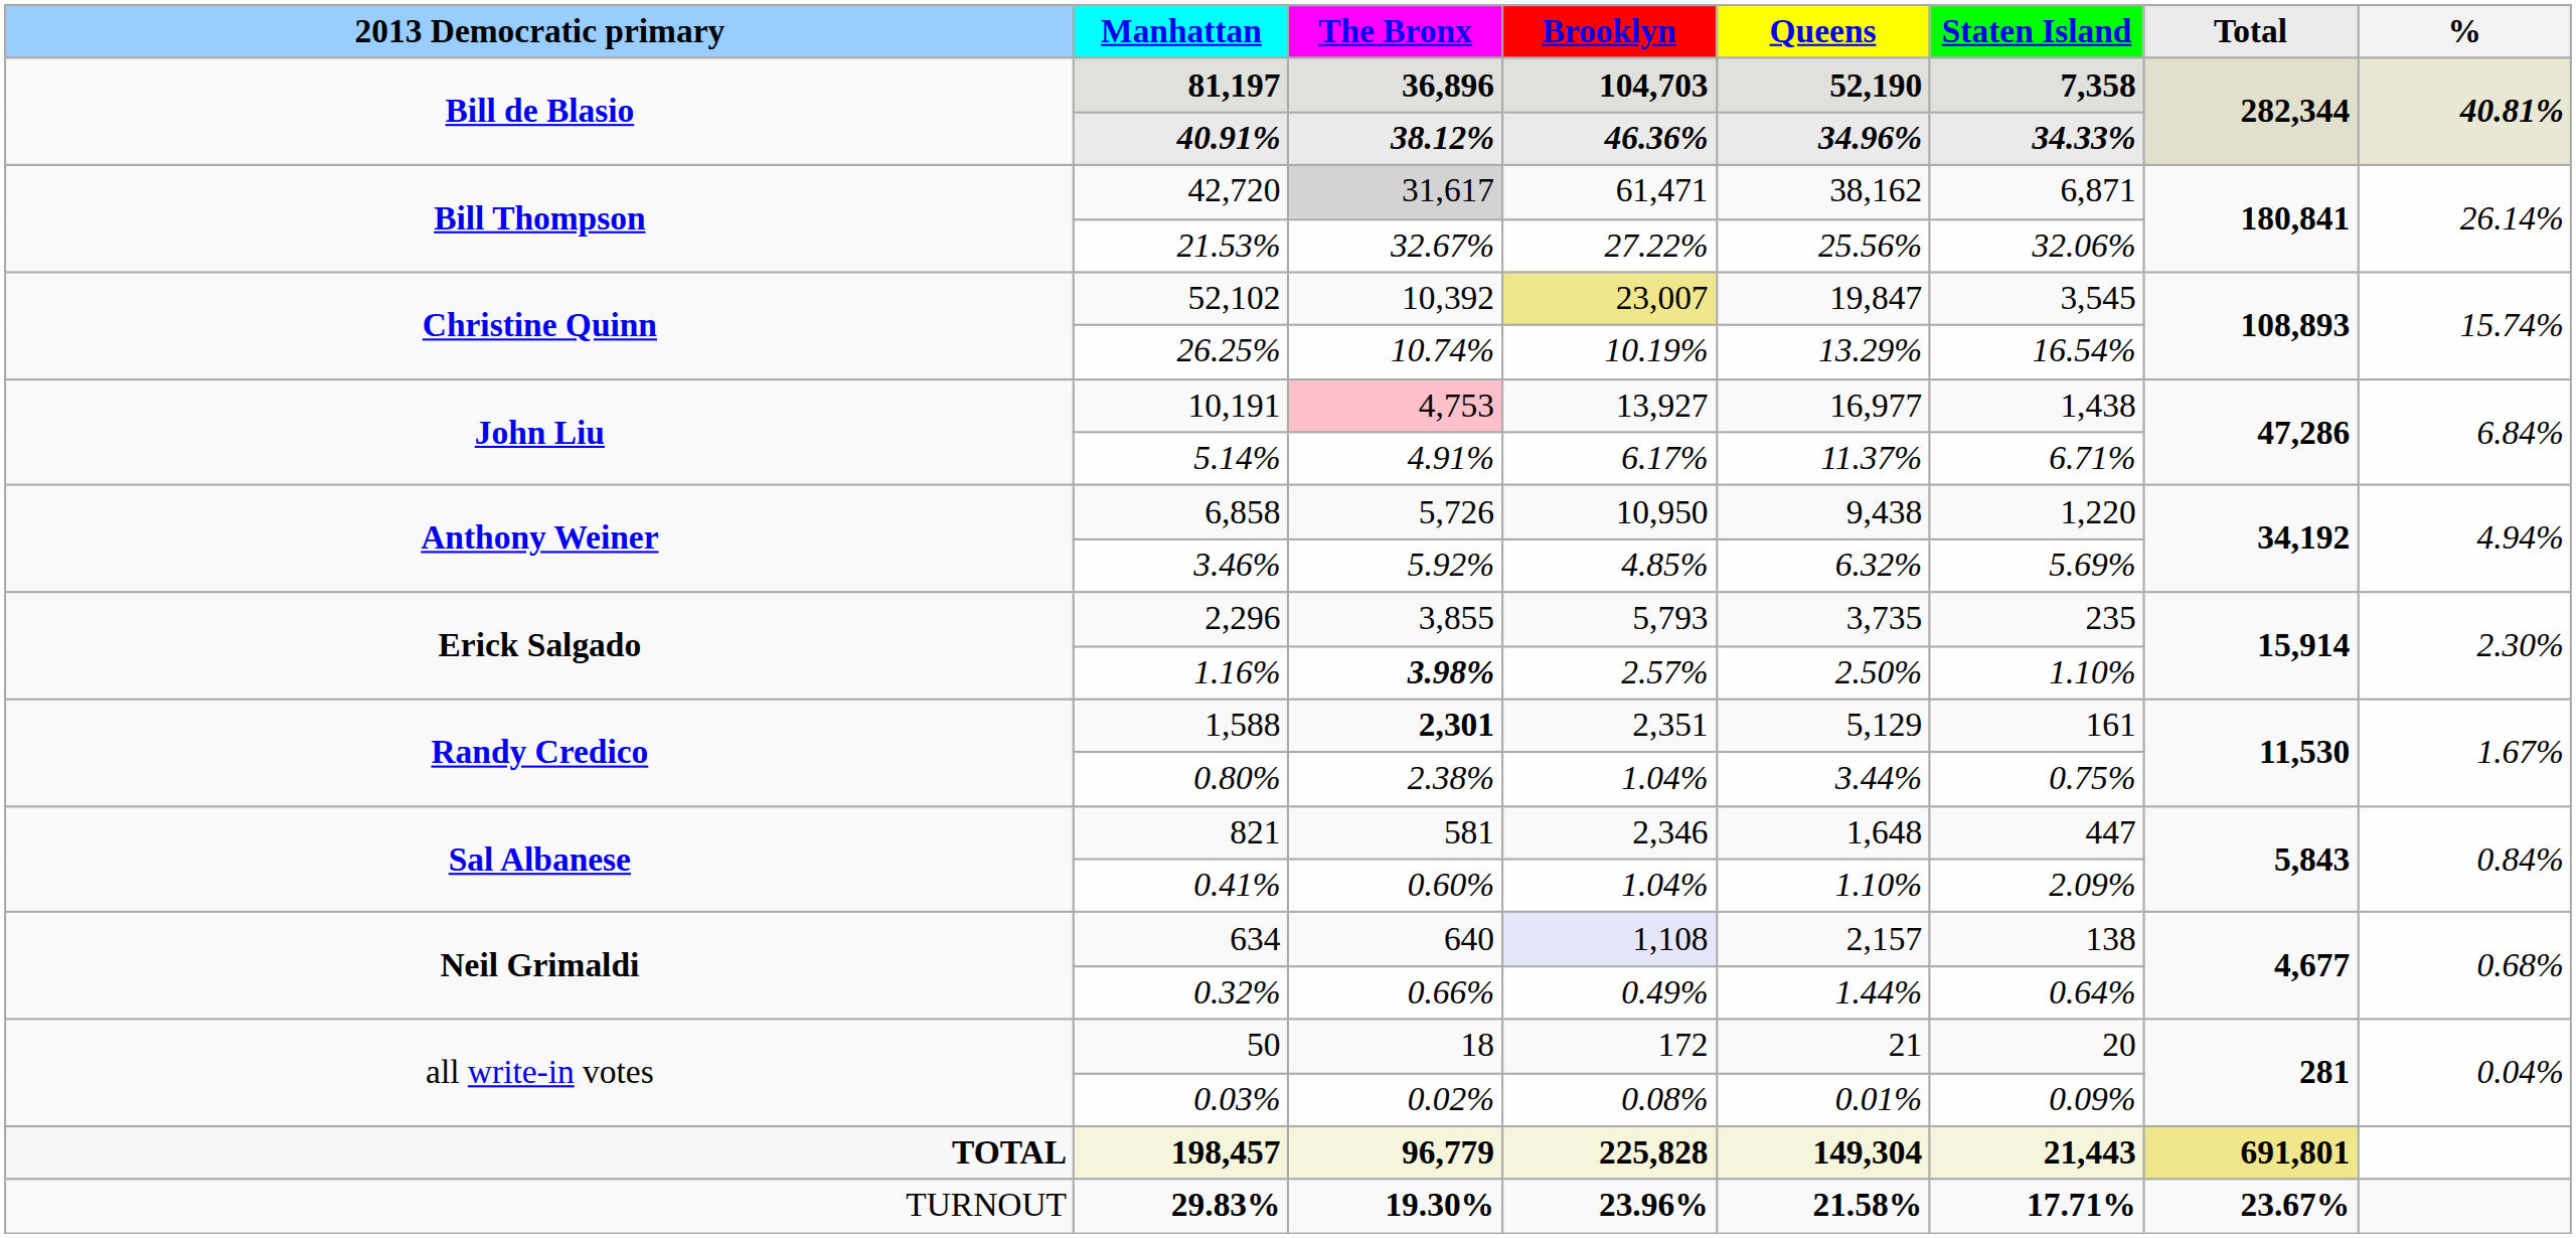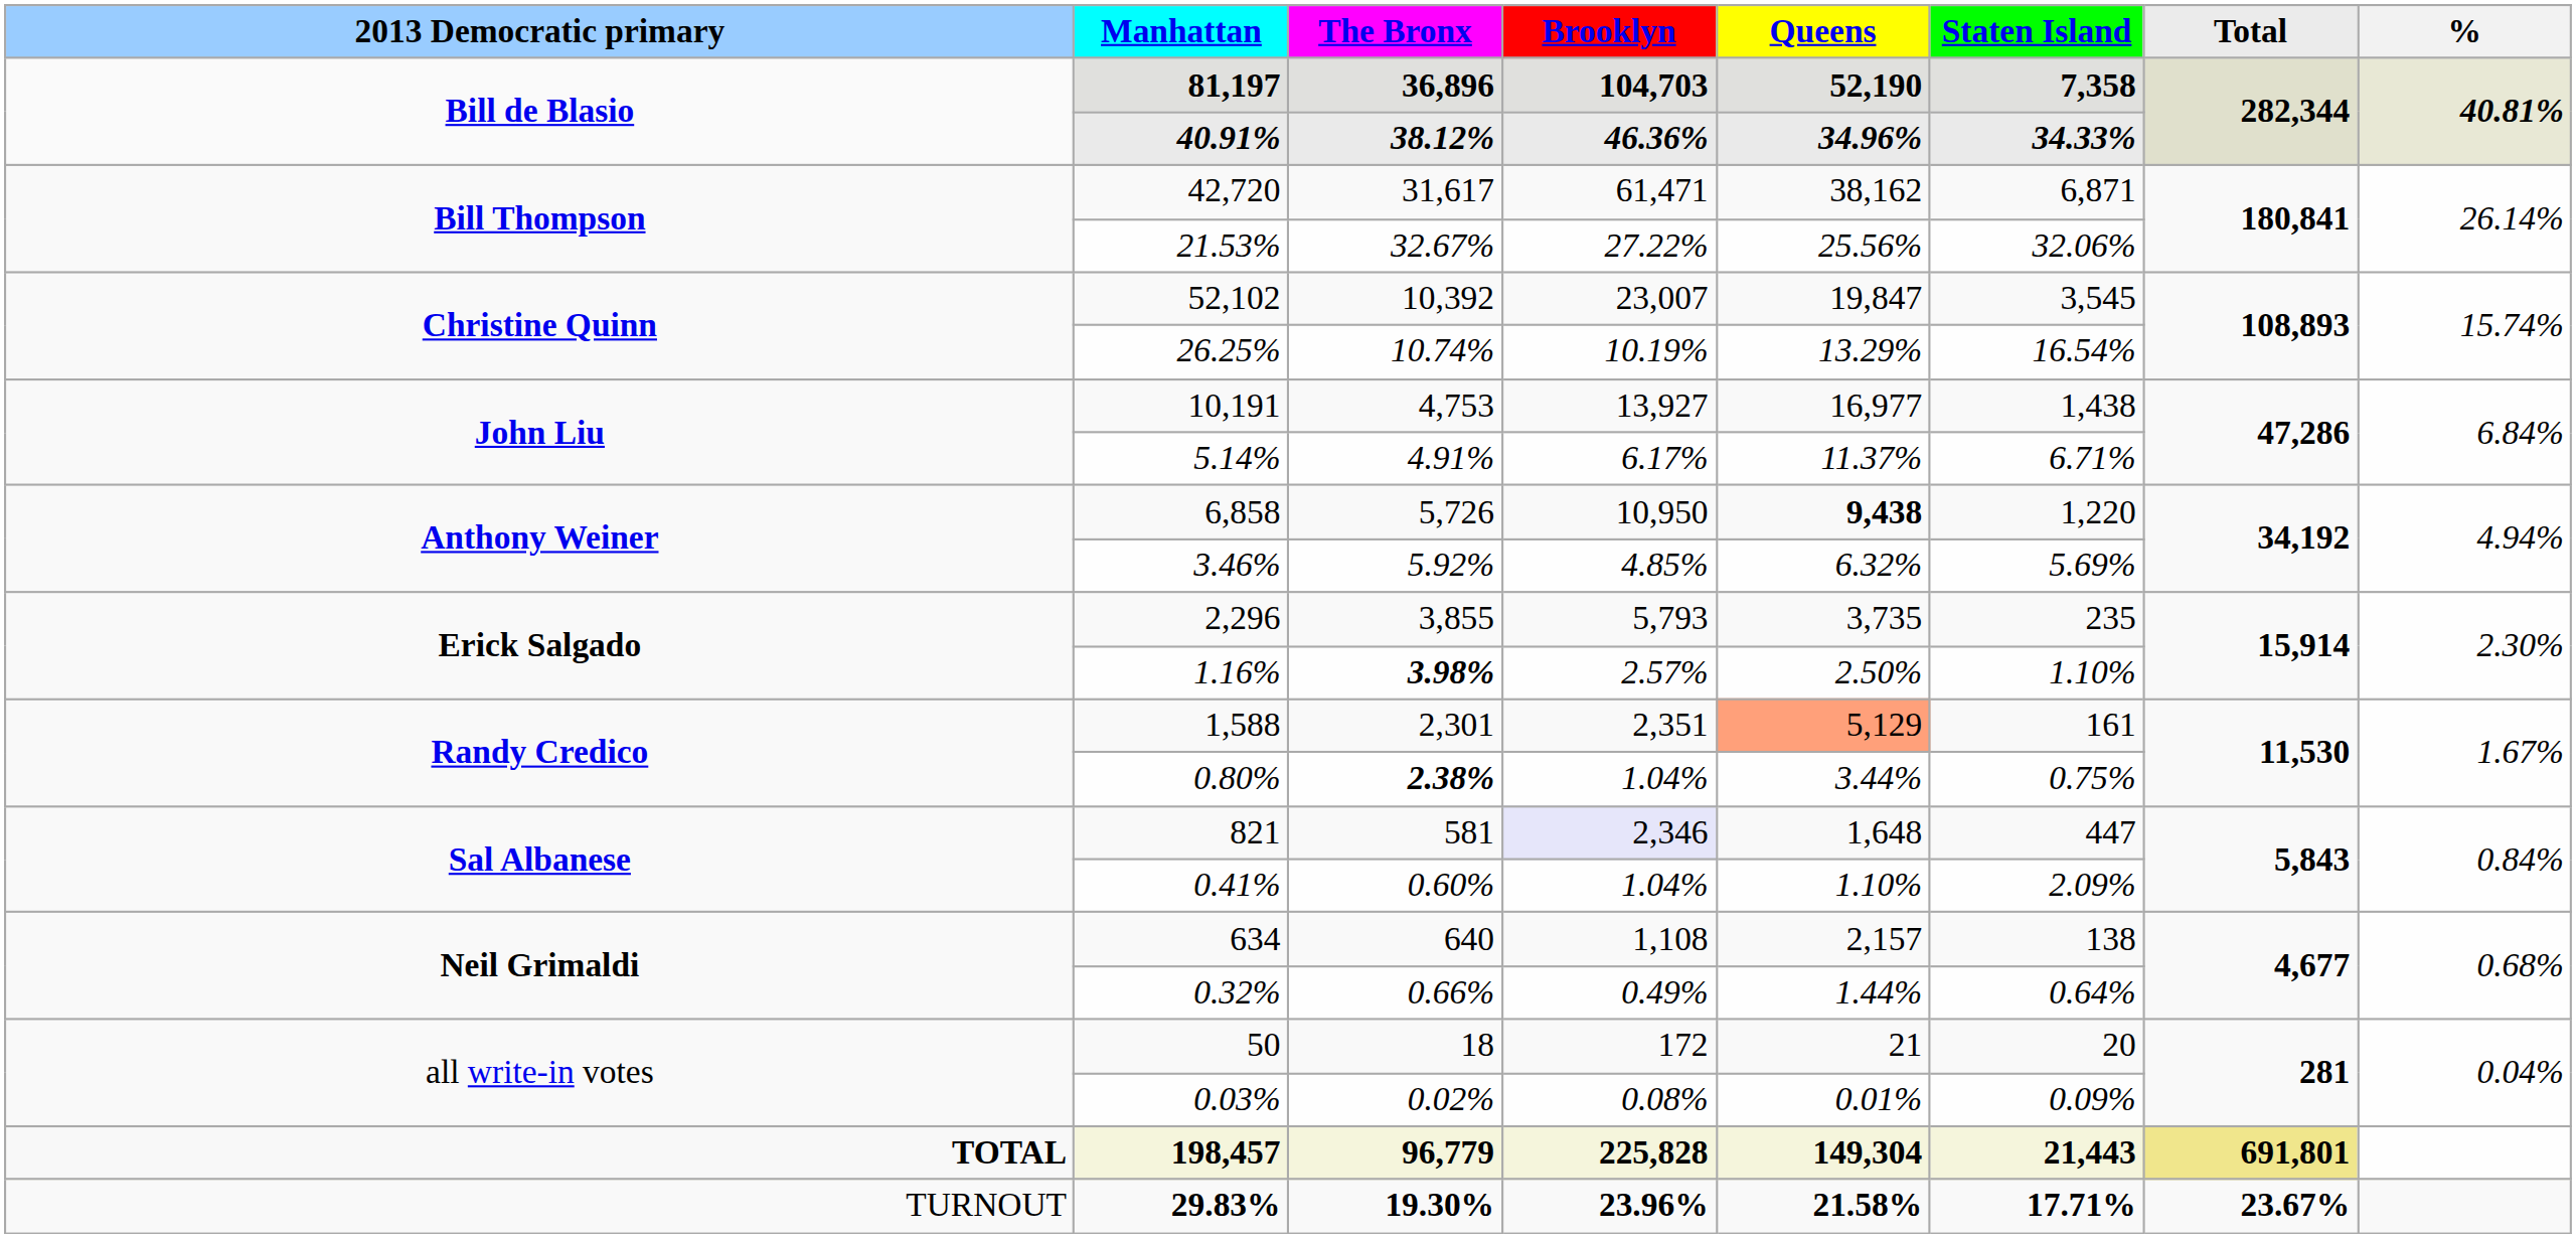42,720 | The Bronx: lightgrey background -> no background
52,102 | Brooklyn: khaki background -> no background
10,191 | The Bronx: pink background -> no background
6,858 | Queens: normal -> bold
1,588 | The Bronx: bold -> normal
1,588 | Queens: no background -> lightsalmon background
0.80% | The Bronx: normal -> bold
821 | Brooklyn: no background -> lavender background
634 | Brooklyn: lavender background -> no background
